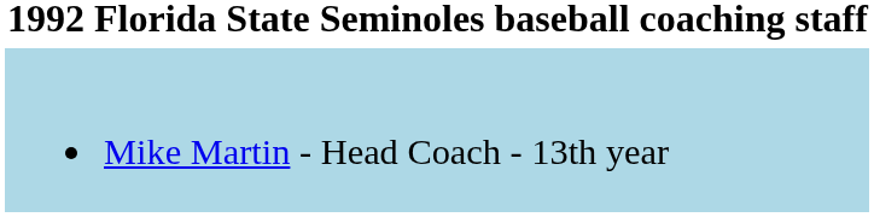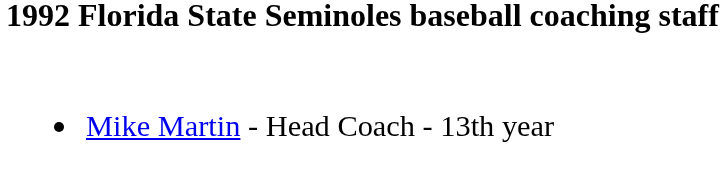Mike Martin - Head Coach - 13th year | column 1: lightblue background -> no background
